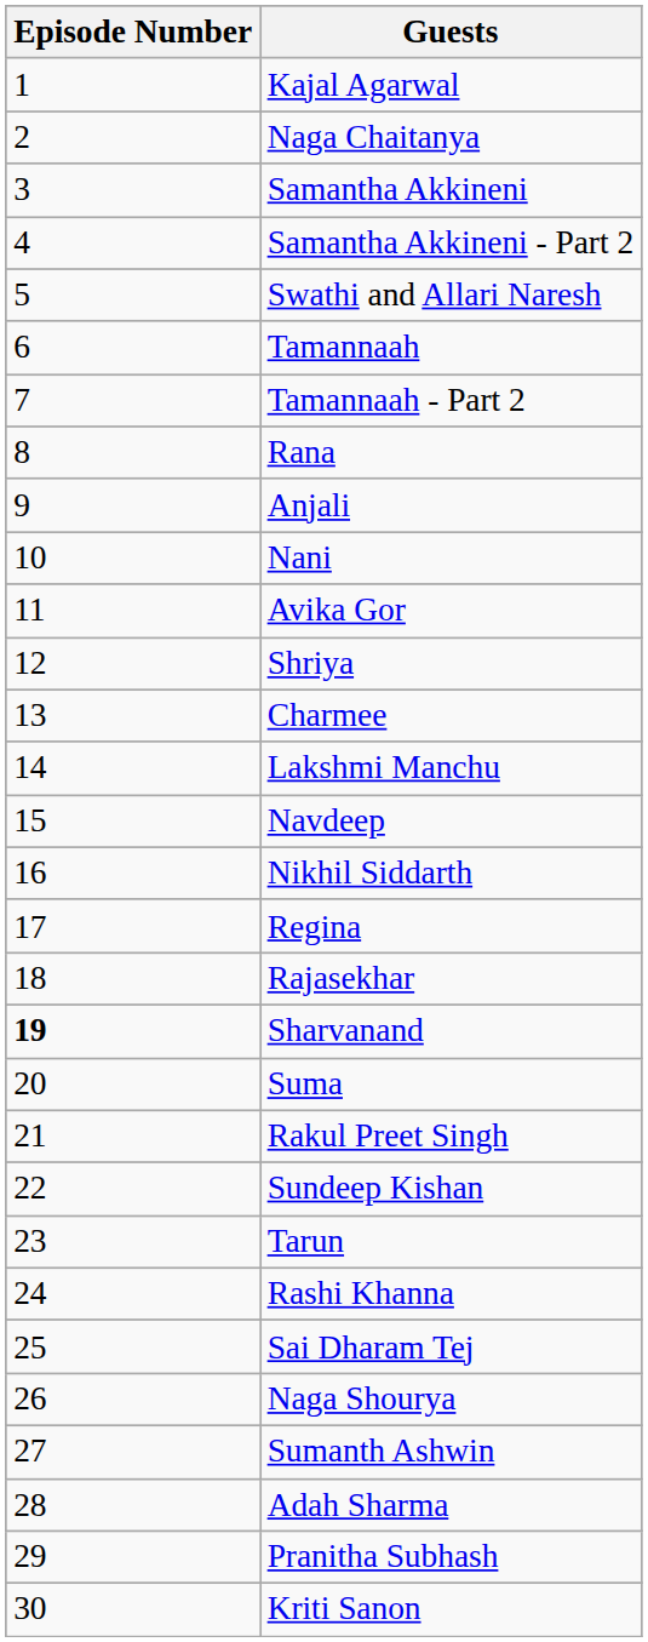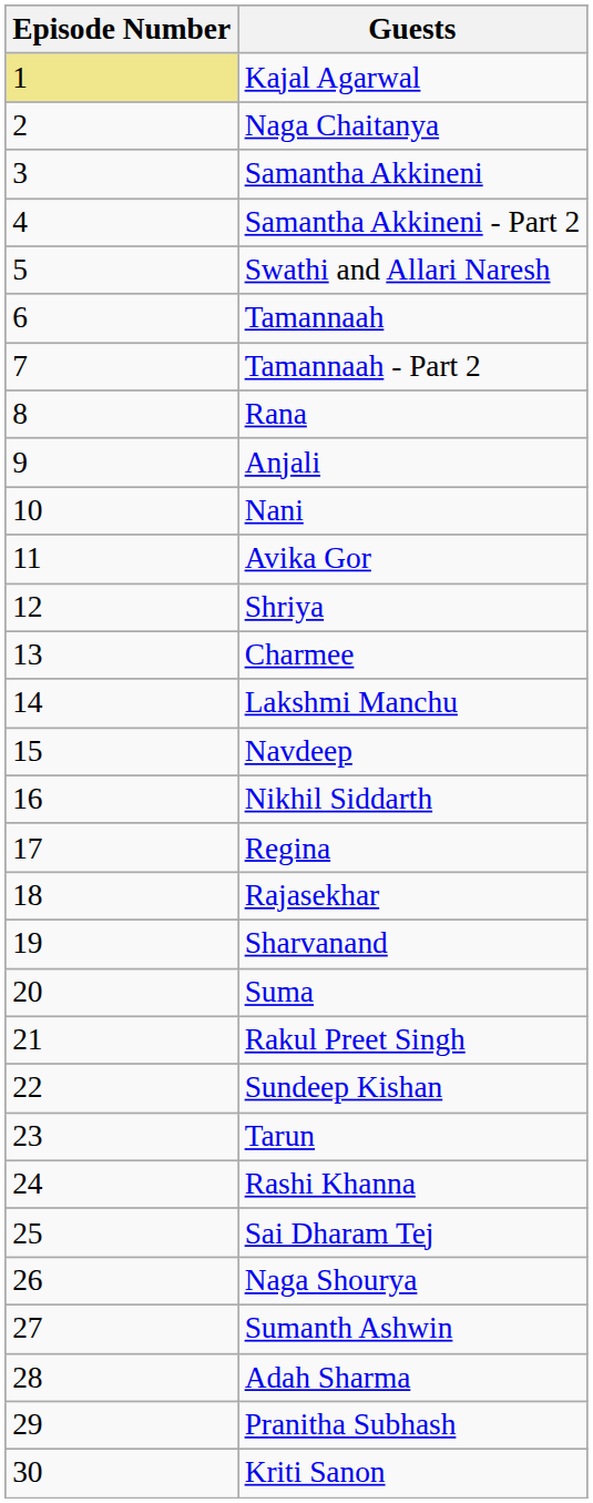Kajal Agarwal | Episode Number: no background -> khaki background
Sharvanand | Episode Number: bold -> normal
